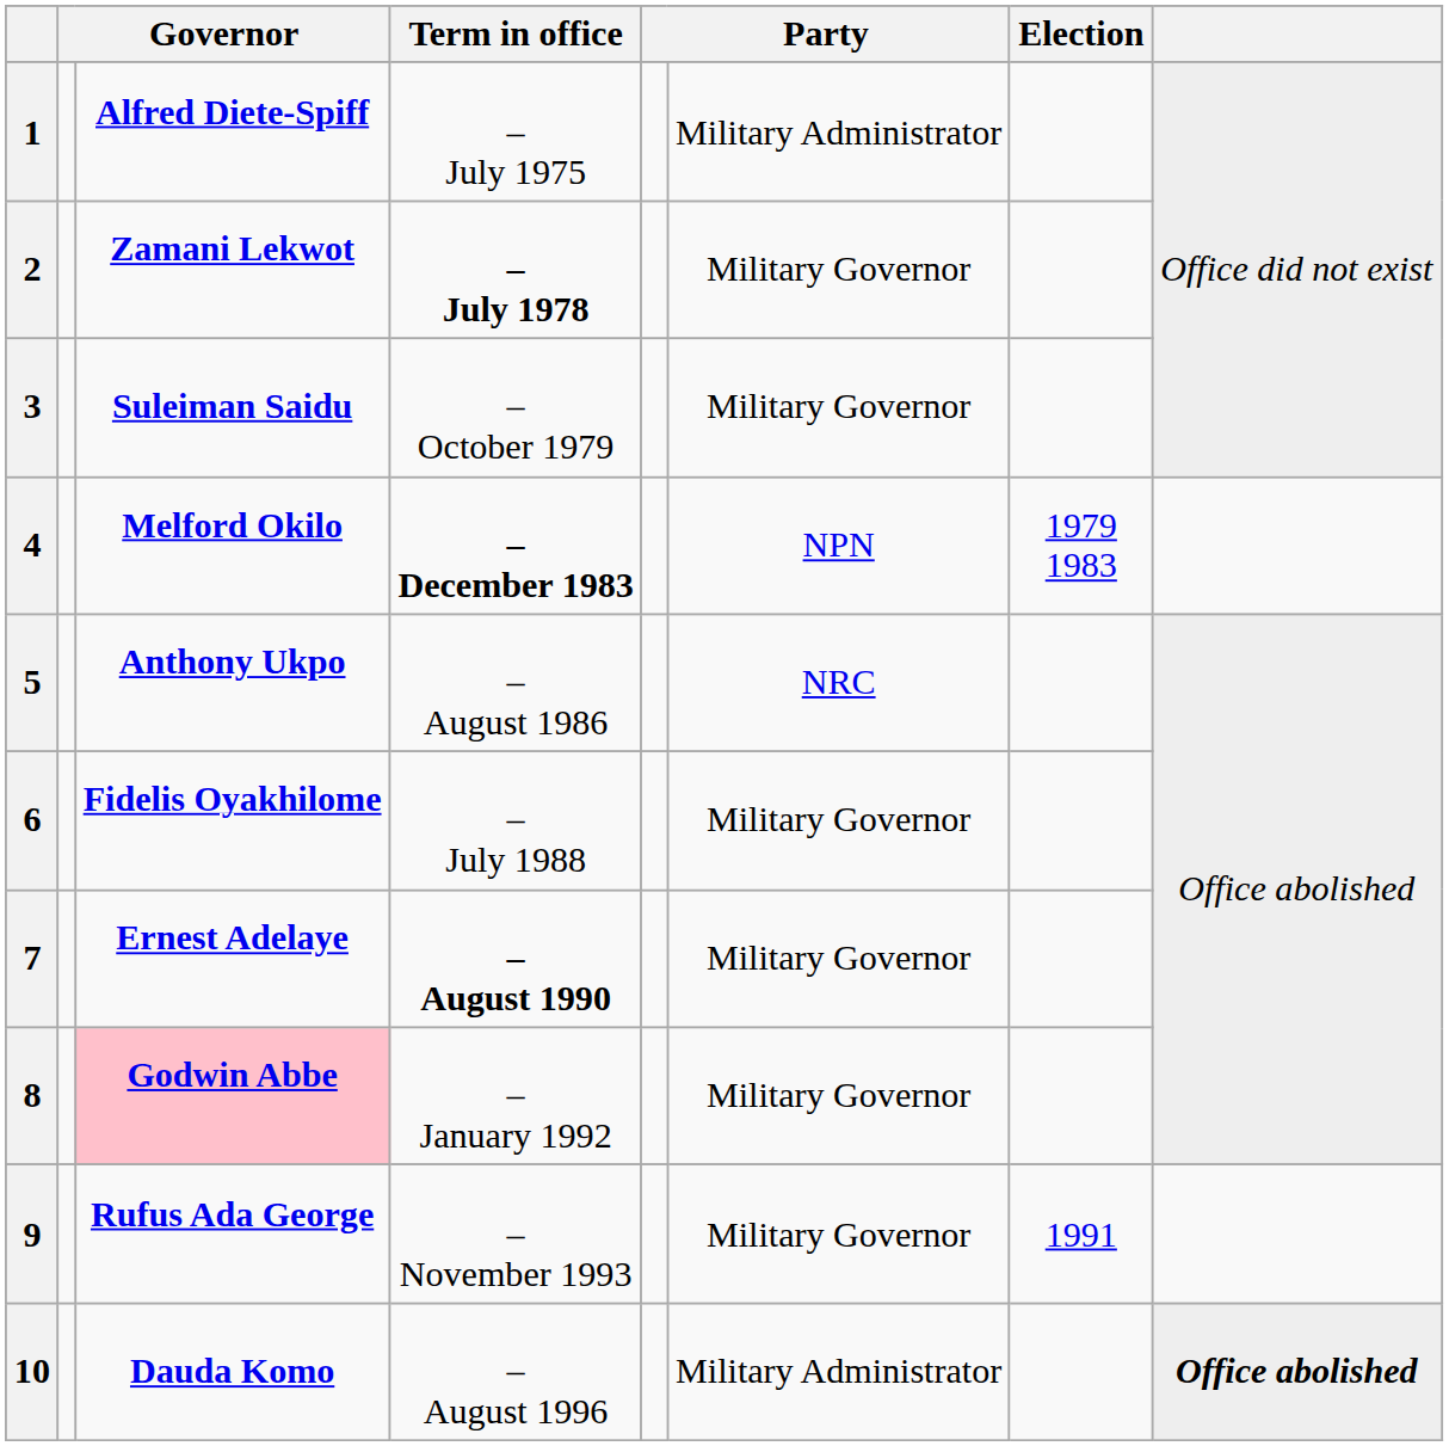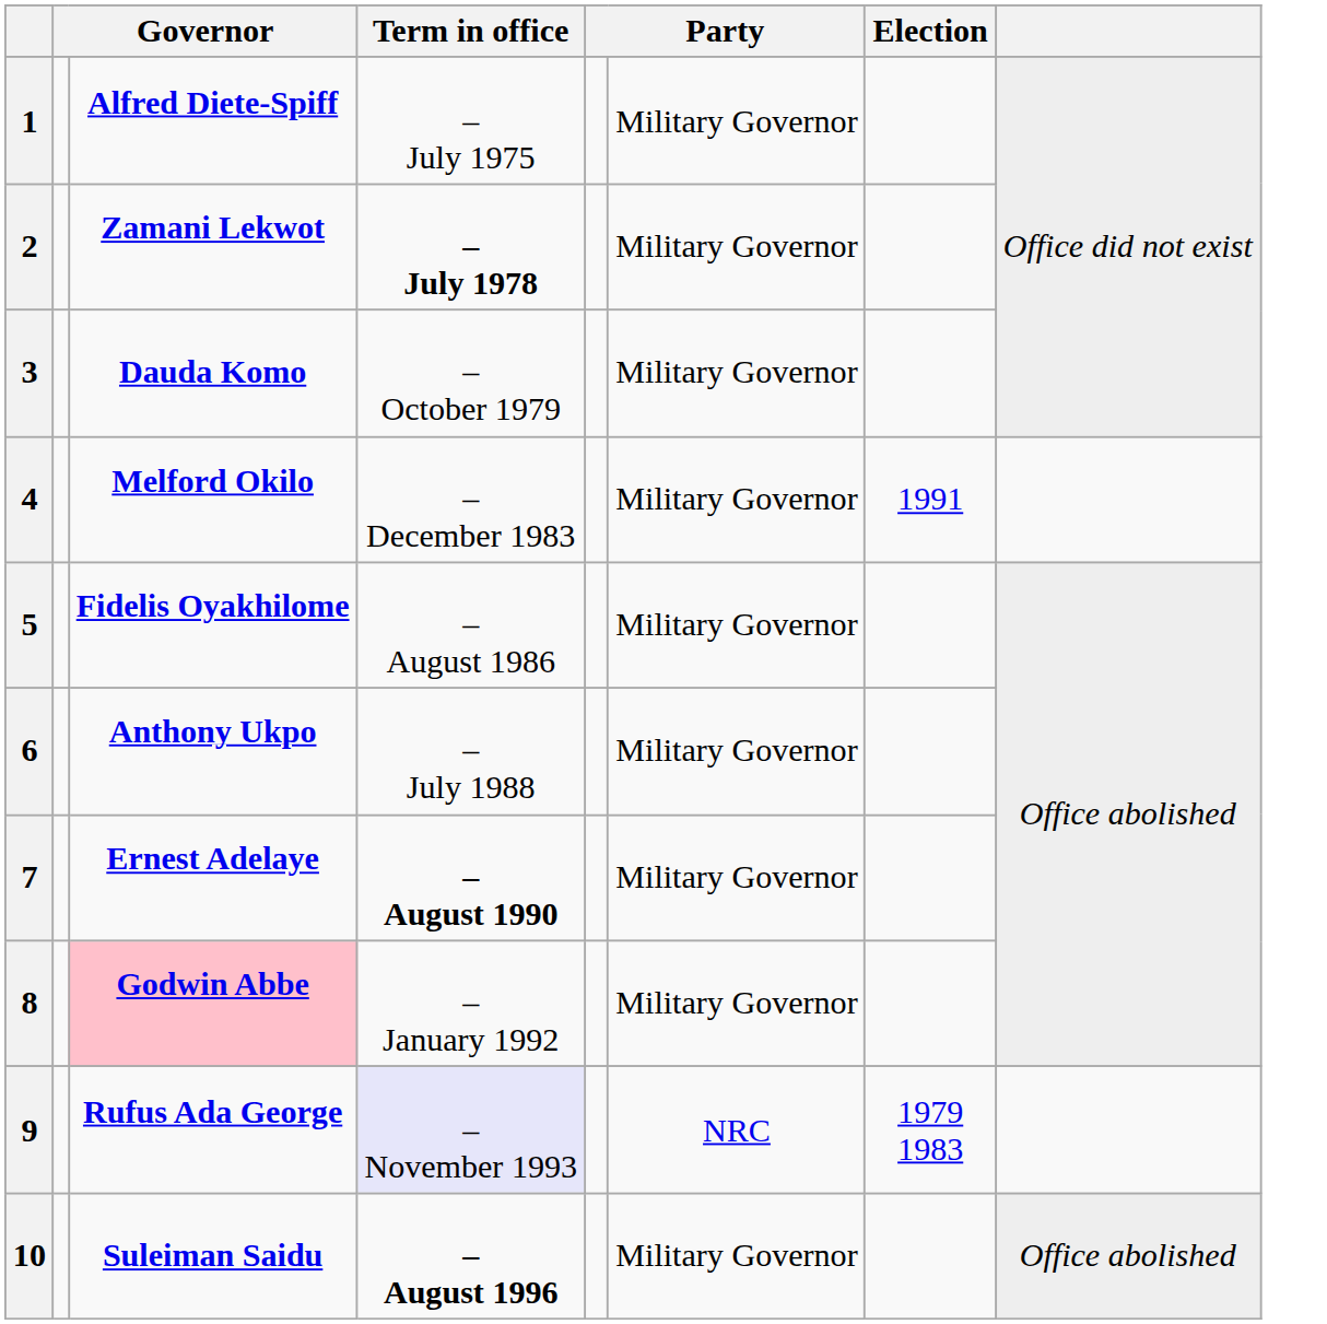1 | column 6: Military Administrator -> Military Governor
3 | column 3: Suleiman Saidu -> Dauda Komo
4 | Term in office: bold -> normal
4 | column 6: NPN -> Military Governor
4 | Election: 1979 1983 -> 1991
5 | column 3: Anthony Ukpo -> Fidelis Oyakhilome
5 | column 6: NRC -> Military Governor
6 | column 3: Fidelis Oyakhilome -> Anthony Ukpo
9 | Term in office: no background -> lavender background
9 | column 6: Military Governor -> NRC
9 | Election: 1991 -> 1979 1983
10 | column 3: Dauda Komo -> Suleiman Saidu
10 | Term in office: normal -> bold
10 | column 6: Military Administrator -> Military Governor
10 | column 8: bold -> normal
